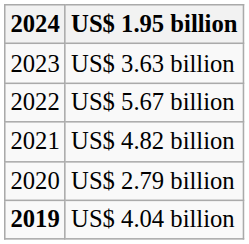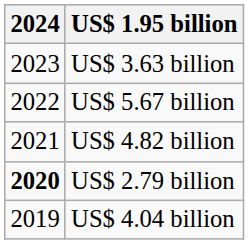US$ 2.79 billion | 2024: normal -> bold
US$ 4.04 billion | 2024: bold -> normal
